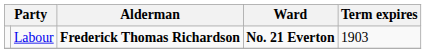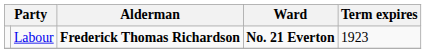Labour | Term expires: 1903 -> 1923
